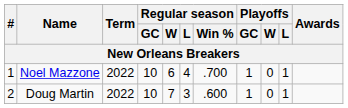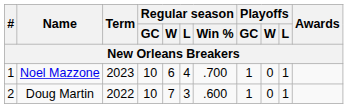Noel Mazzone | Term: 2022 -> 2023
